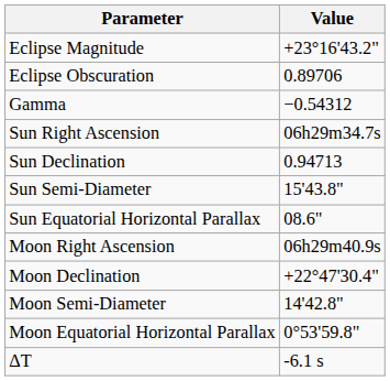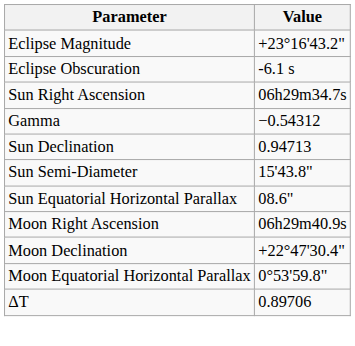Eclipse Obscuration | Value: 0.89706 -> -6.1 s
rows swapped: Gamma <-> Sun Right Ascension
- row: Moon Semi-Diameter | 14'42.8"
ΔT | Value: -6.1 s -> 0.89706
